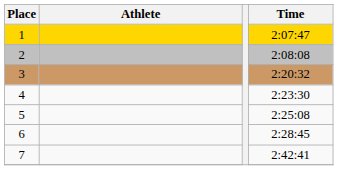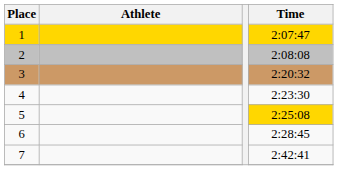5 | Time: no background -> gold background
